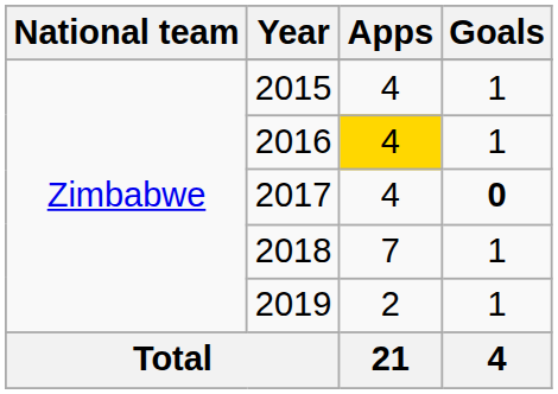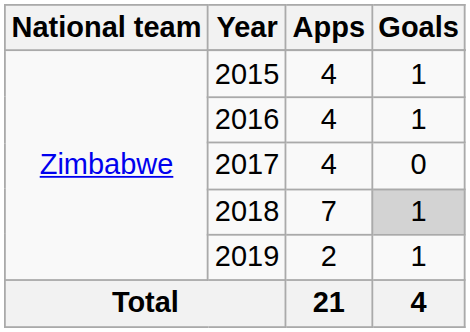2016 | Apps: gold background -> no background
2017 | Goals: bold -> normal
2018 | Goals: no background -> lightgrey background
